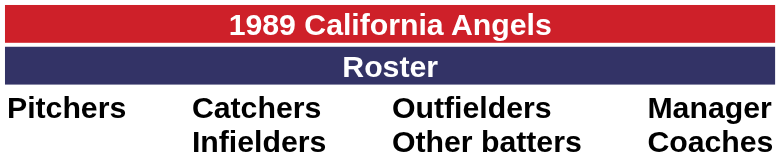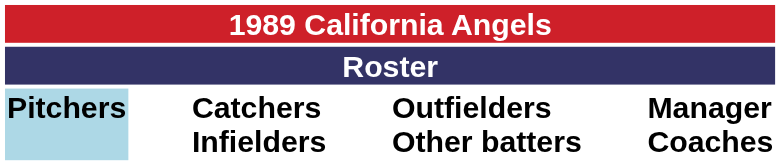Pitchers | column 1: no background -> lightblue background
